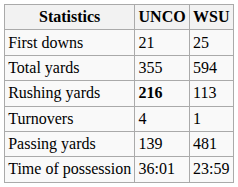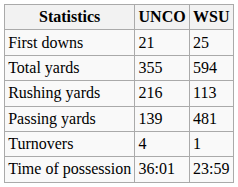Rushing yards | UNCO: bold -> normal
rows swapped: Passing yards <-> Turnovers
